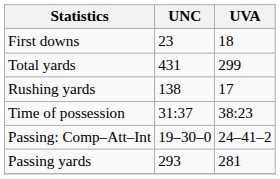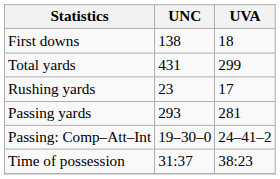First downs | UNC: 23 -> 138
Rushing yards | UNC: 138 -> 23
rows swapped: Passing yards <-> Time of possession
